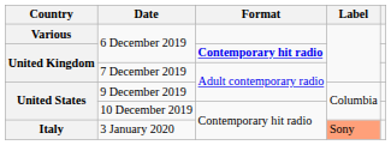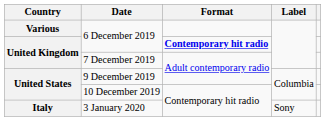3 January 2020 | Label: lightsalmon background -> no background
